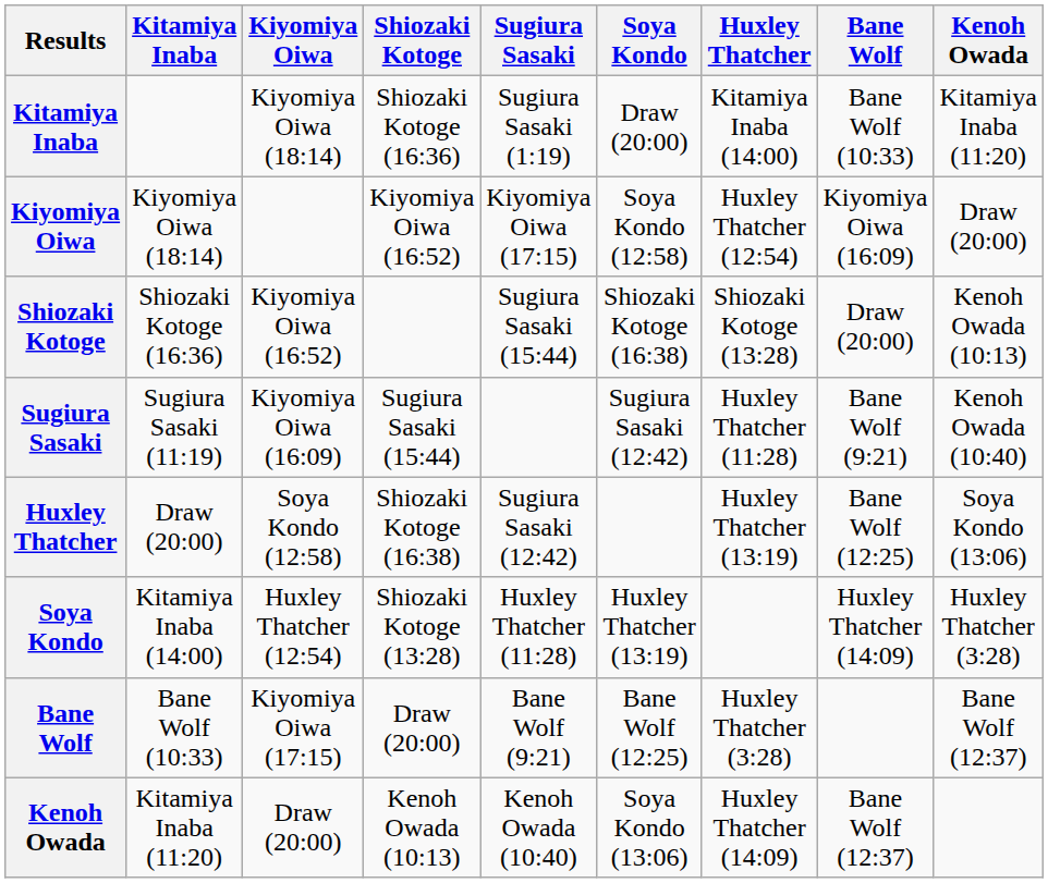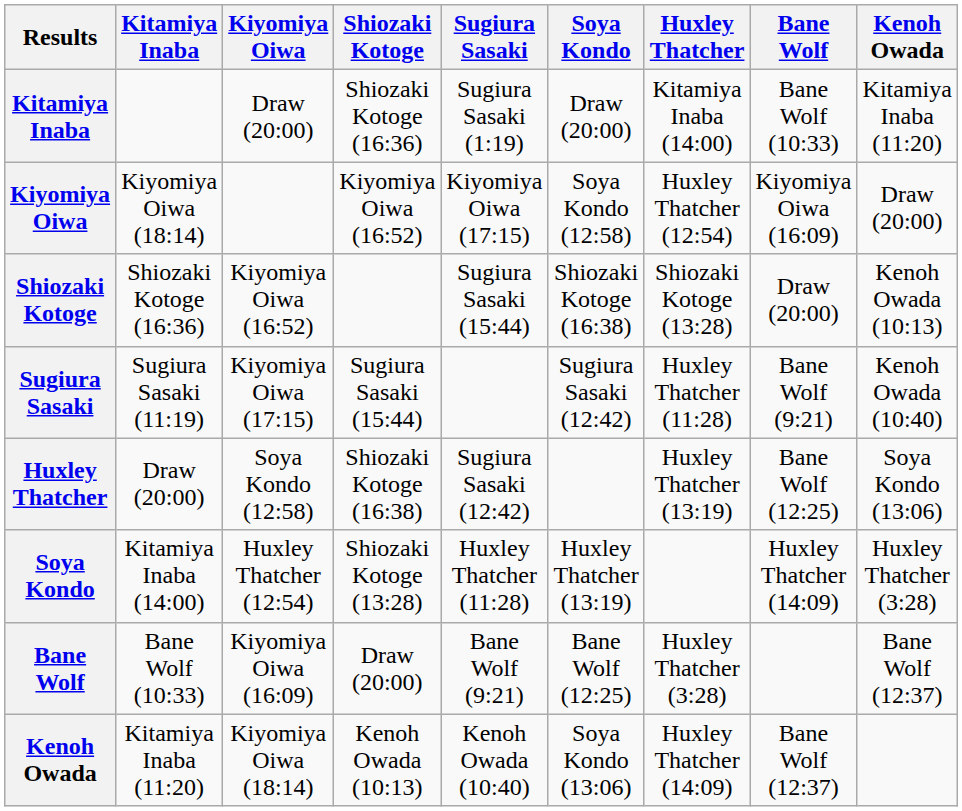row 2 | Kiyomiya Oiwa: Kiyomiya Oiwa (18:14) -> Draw (20:00)
row 5 | Kiyomiya Oiwa: Kiyomiya Oiwa (16:09) -> Kiyomiya Oiwa (17:15)
row 8 | Kiyomiya Oiwa: Kiyomiya Oiwa (17:15) -> Kiyomiya Oiwa (16:09)
row 9 | Kiyomiya Oiwa: Draw (20:00) -> Kiyomiya Oiwa (18:14)
